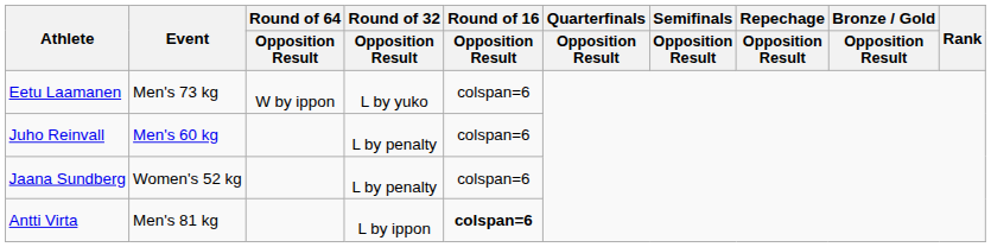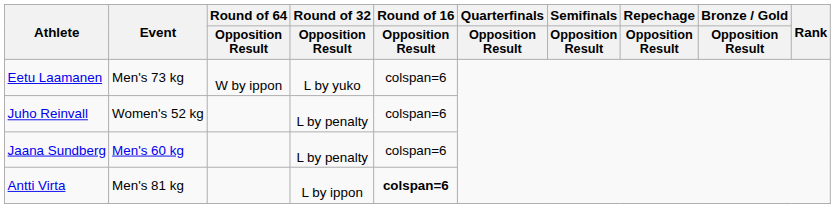Juho Reinvall | Event: Men's 60 kg -> Women's 52 kg
Jaana Sundberg | Event: Women's 52 kg -> Men's 60 kg
